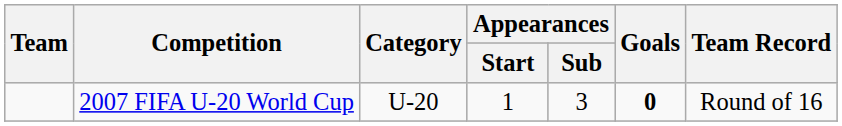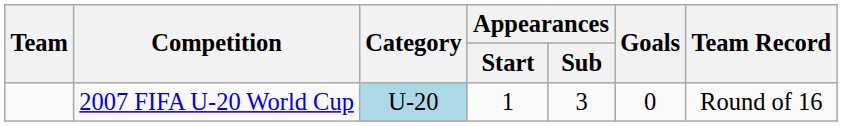2007 FIFA U-20 World Cup | Category: no background -> lightblue background
2007 FIFA U-20 World Cup | Goals: bold -> normal
